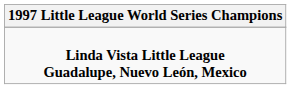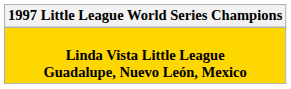row 2 | column 1: no background -> gold background
